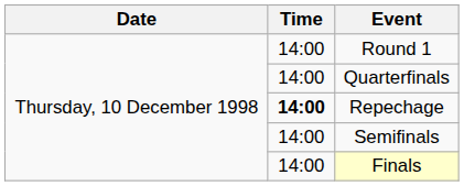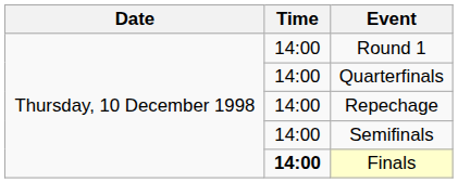Repechage | Time: bold -> normal
Finals | Time: normal -> bold
